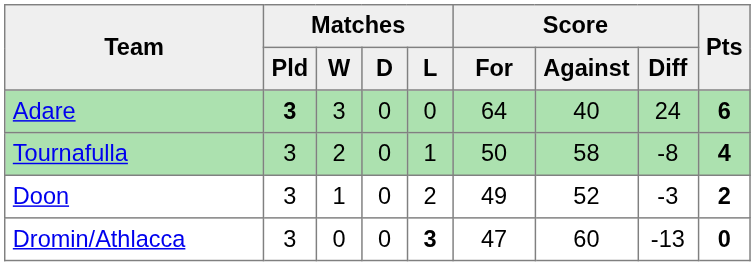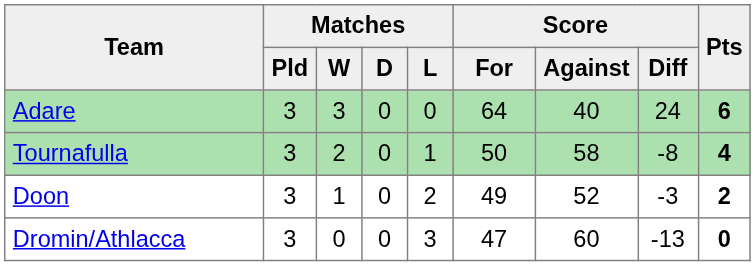Adare | Matches / Pld: bold -> normal
Dromin/Athlacca | Matches / L: bold -> normal
